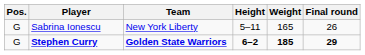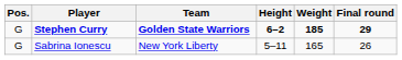rows swapped: Stephen Curry <-> Sabrina Ionescu
